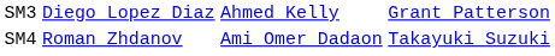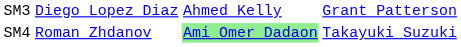SM4 | column 3: no background -> lightgreen background
